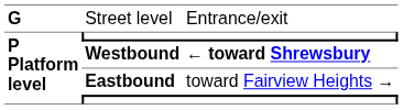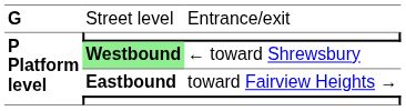Westbound | column 2: no background -> lightgreen background
Westbound | column 3: bold -> normal
